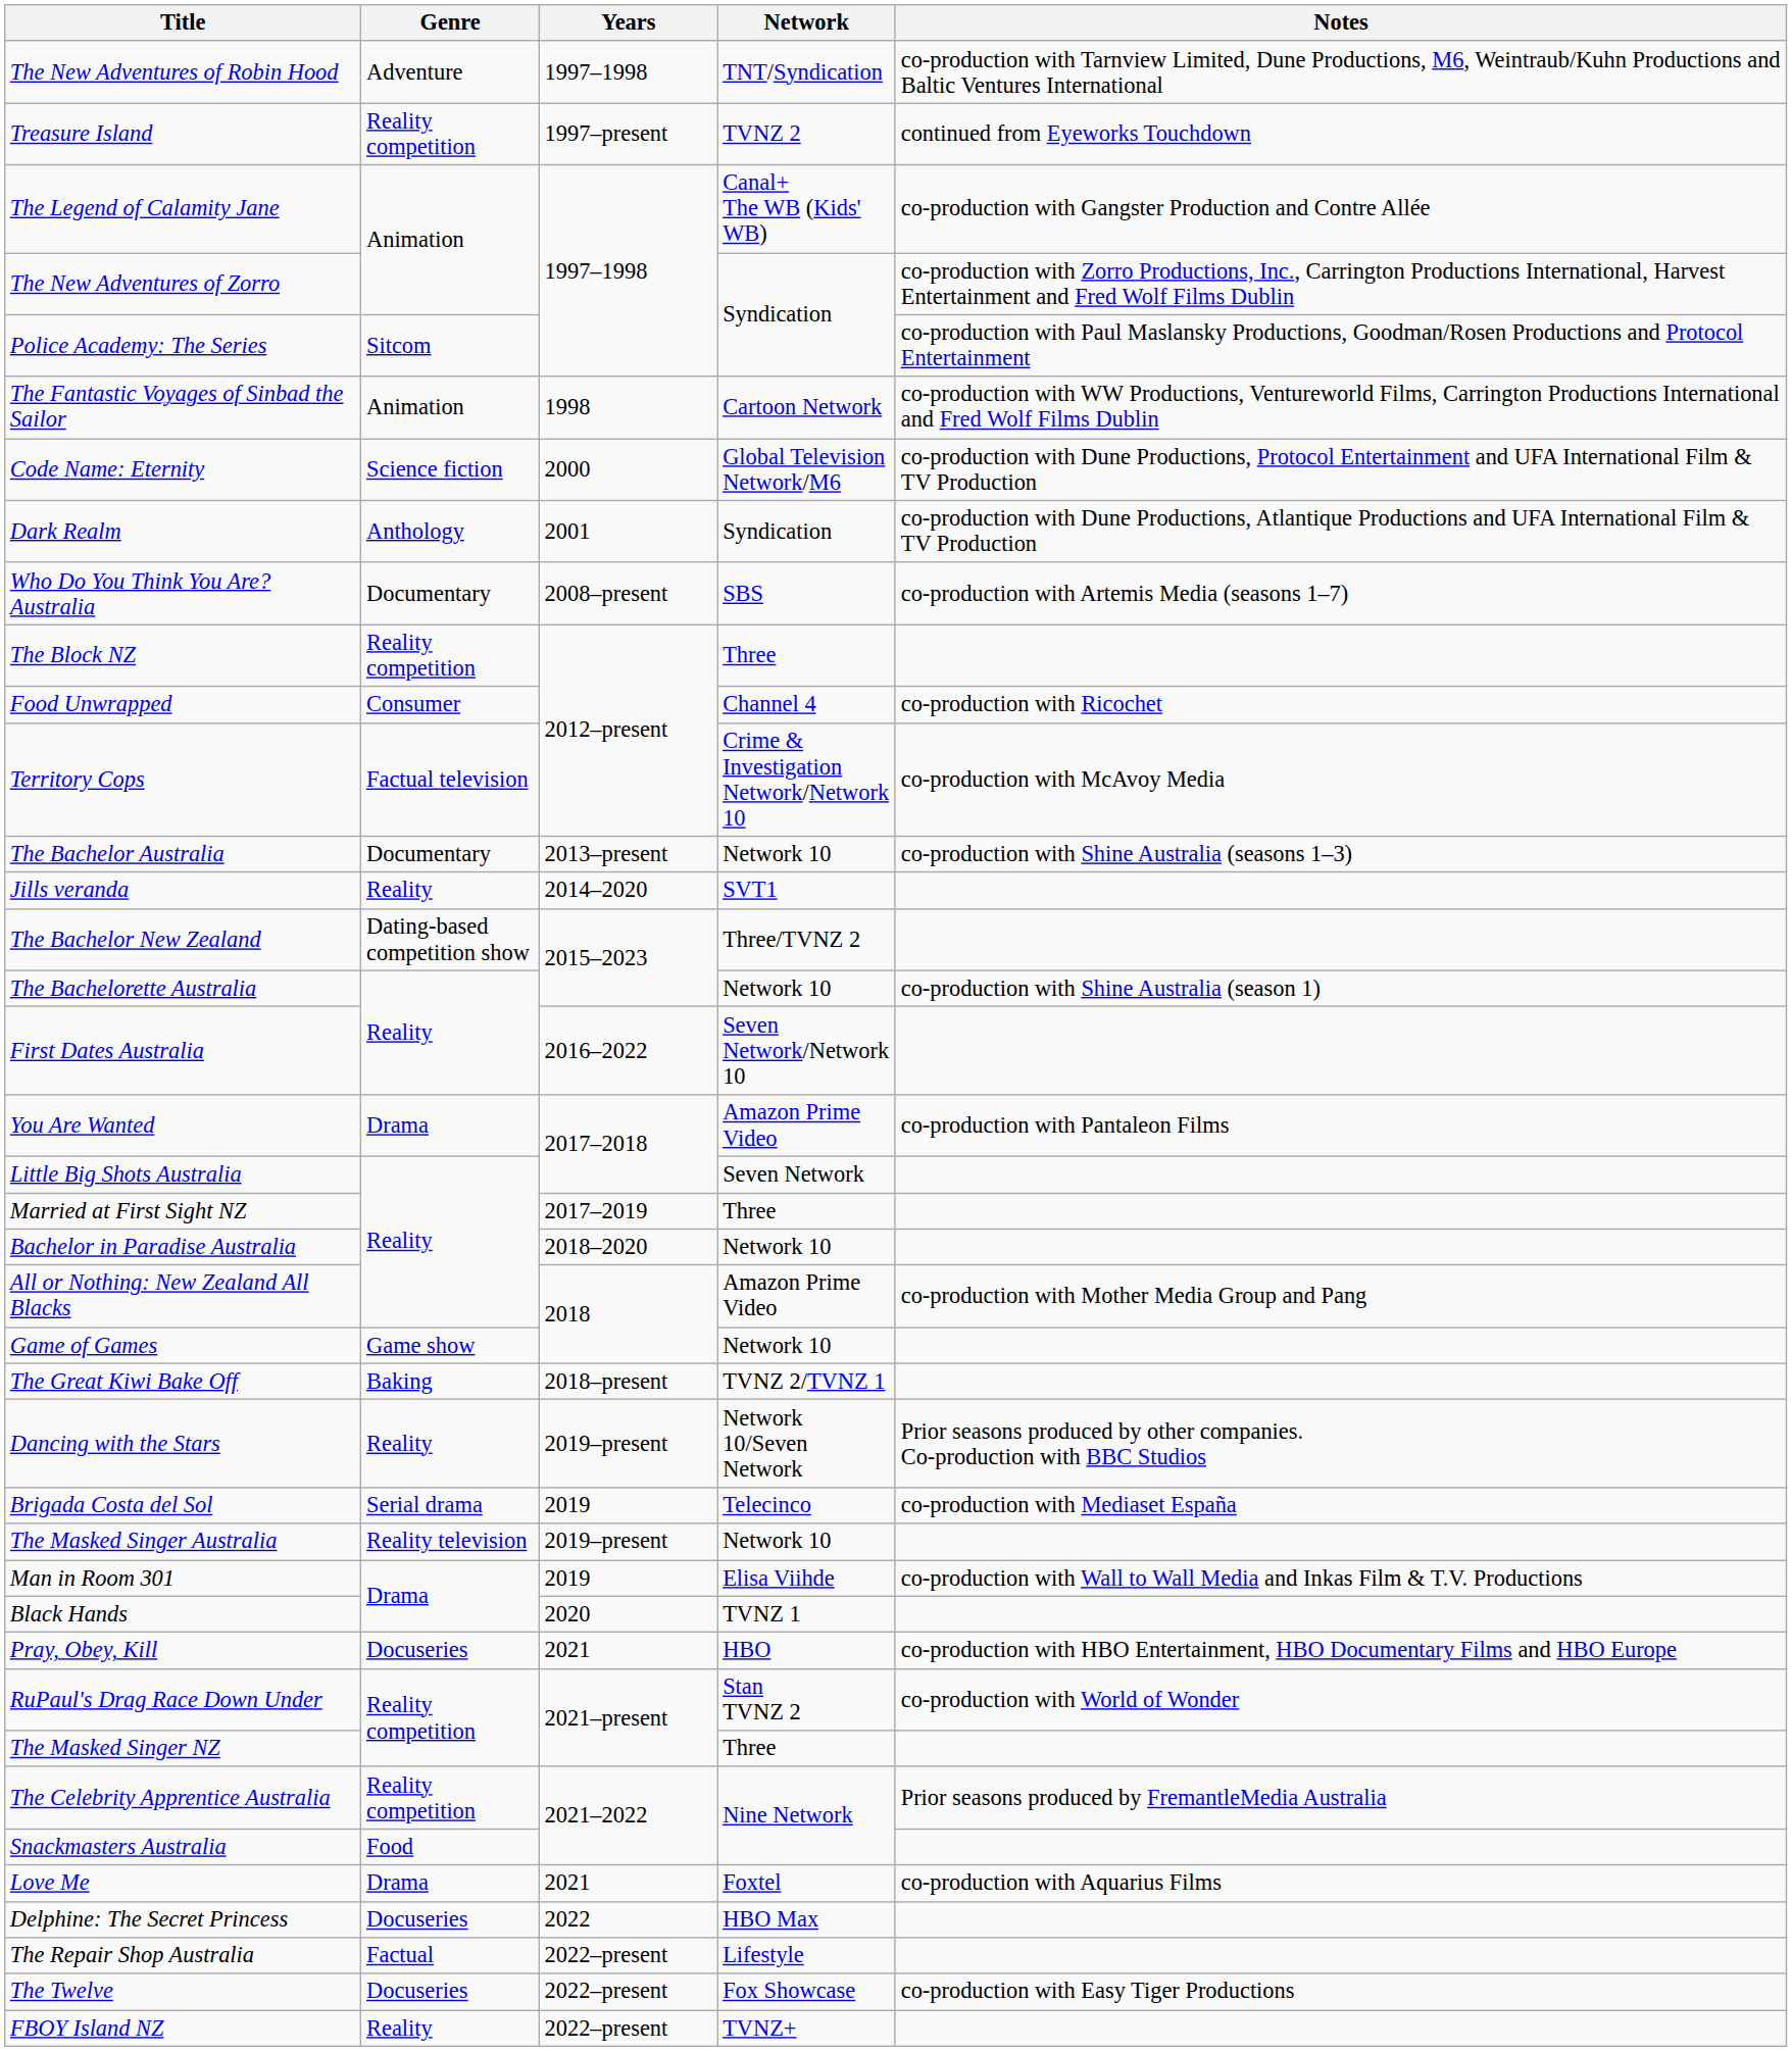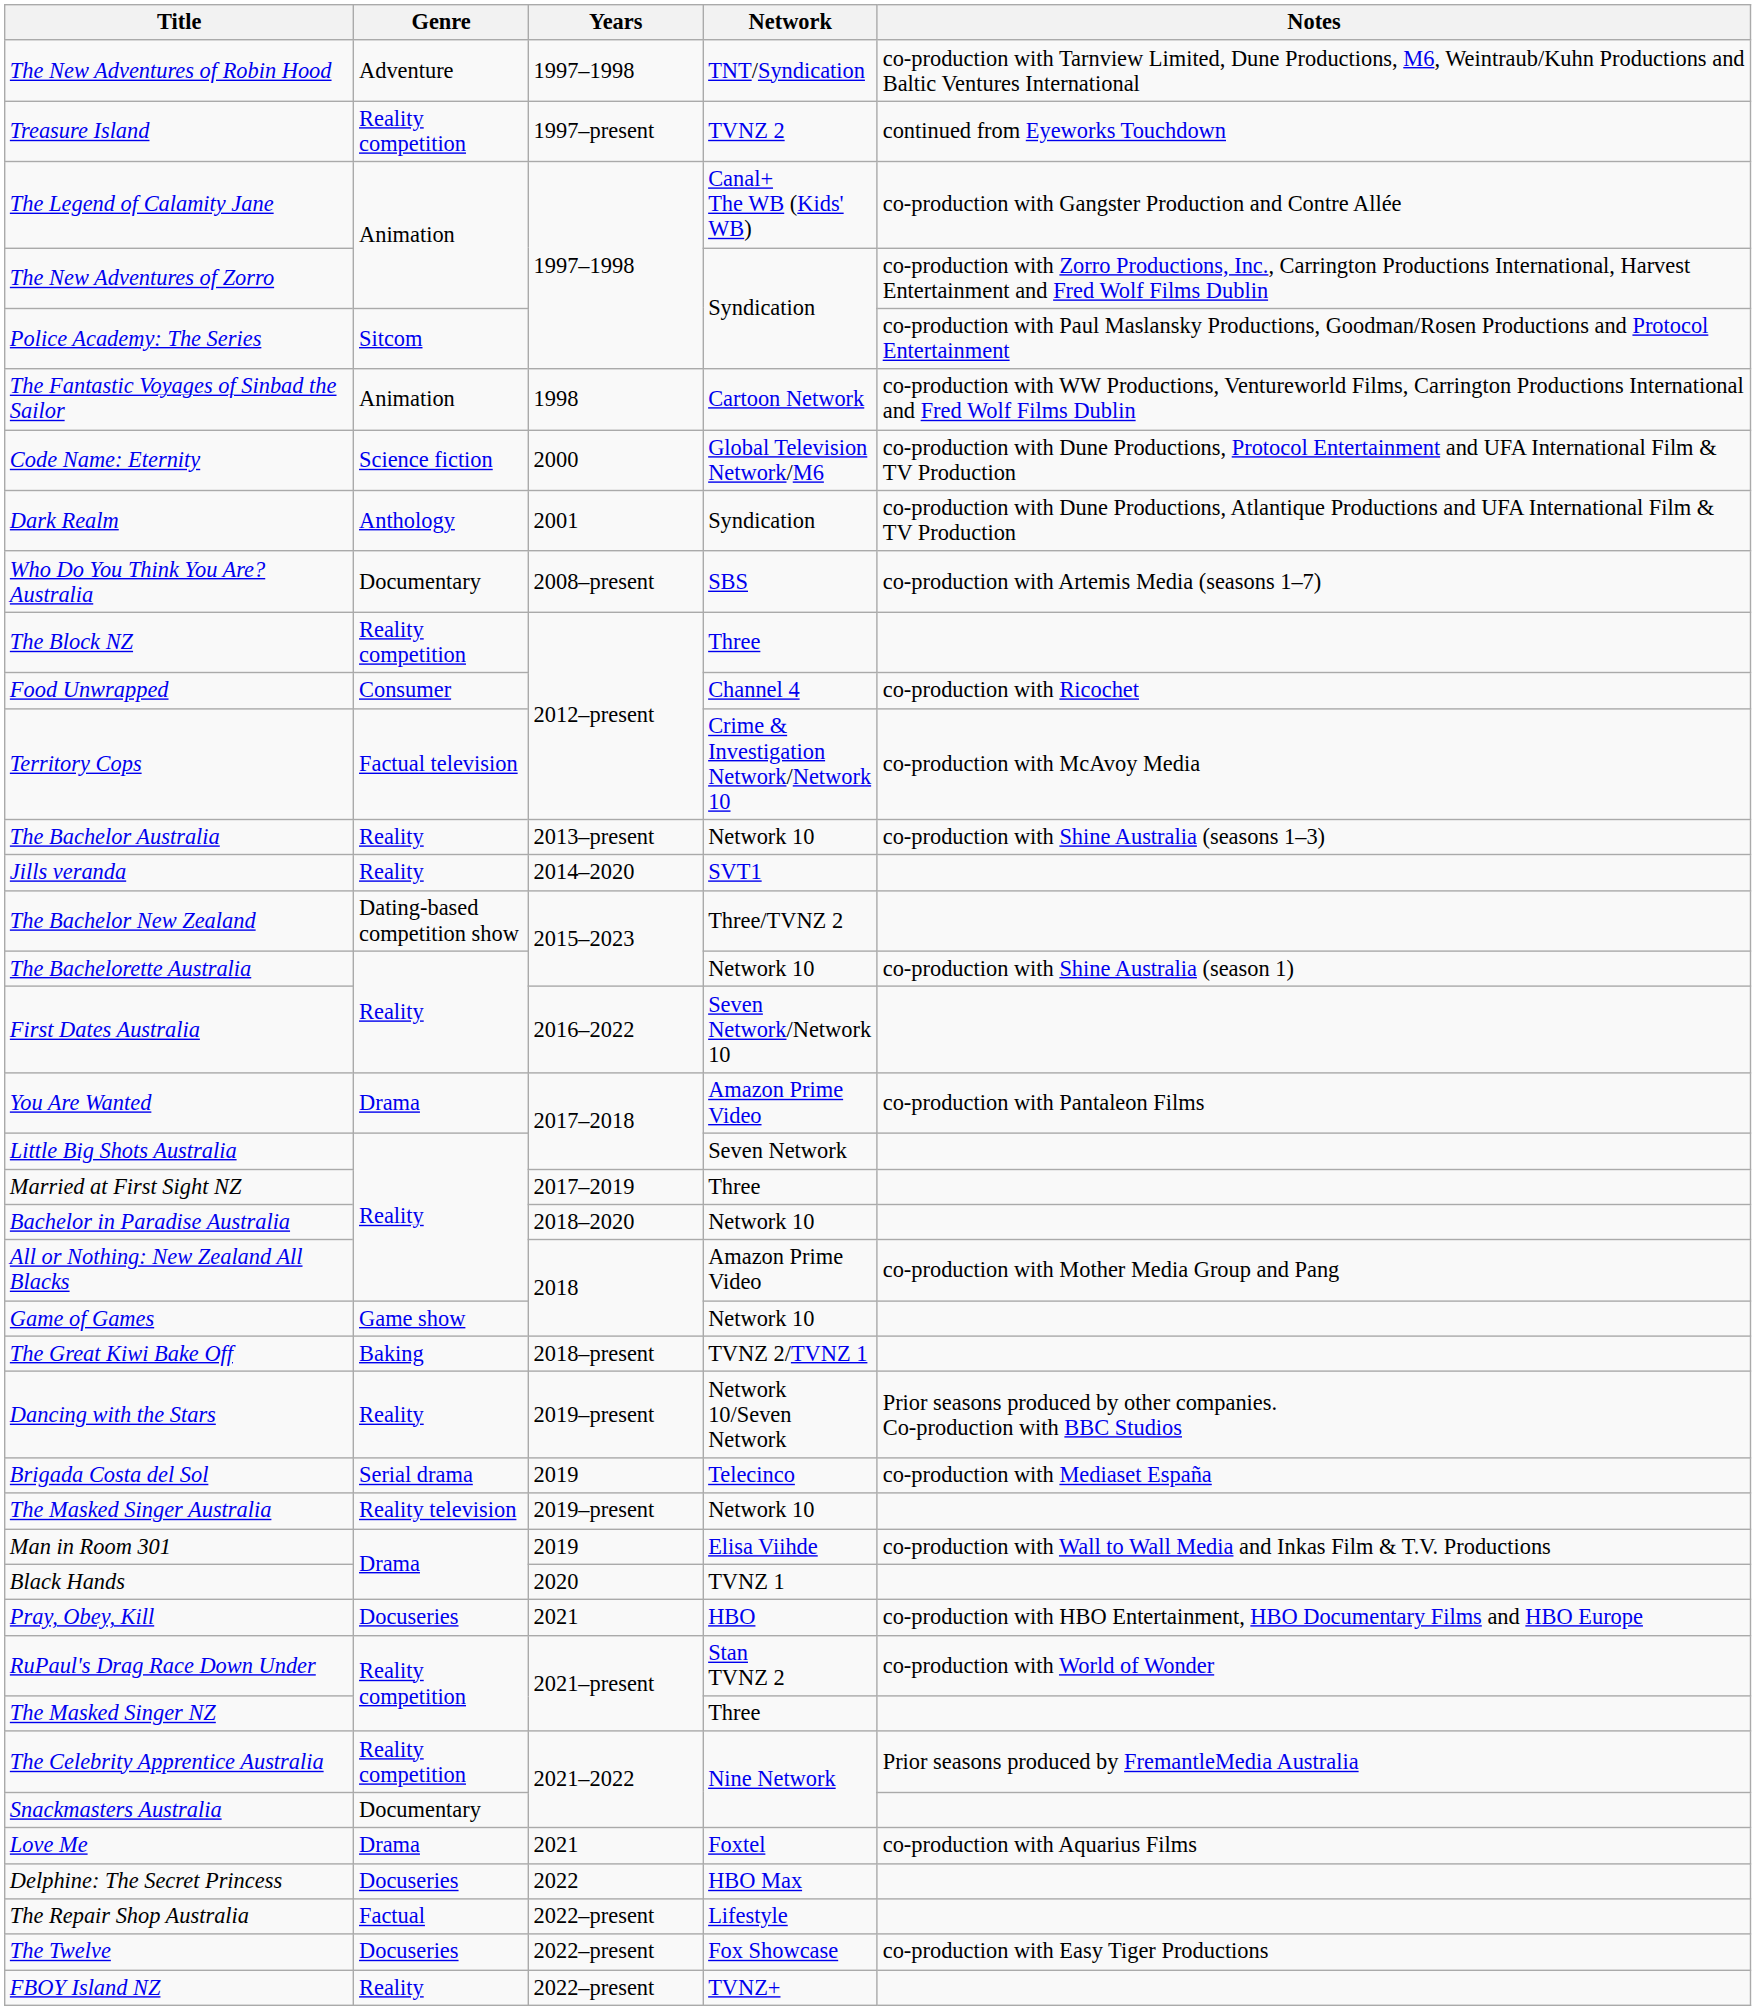The Bachelor Australia | Genre: Documentary -> Reality
Snackmasters Australia | Genre: Food -> Documentary
